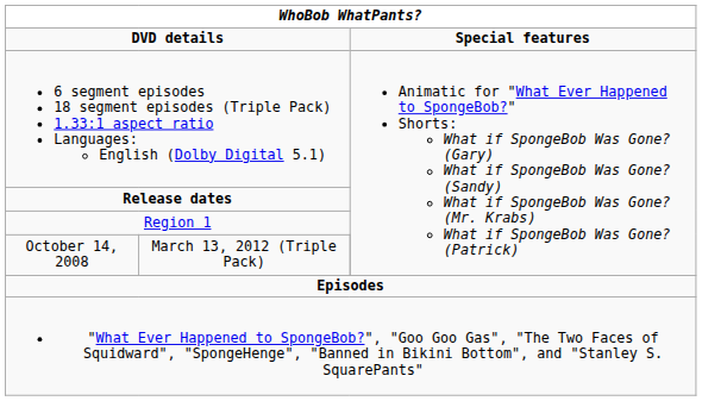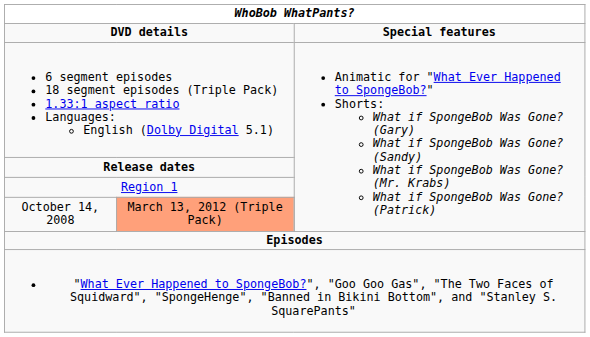October 14, 2008 | column 2: no background -> lightsalmon background
